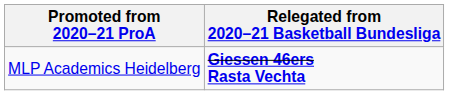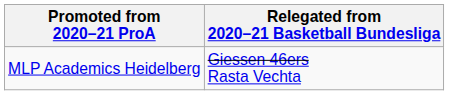MLP Academics Heidelberg | Relegated from 2020–21 Basketball Bundesliga: bold -> normal
